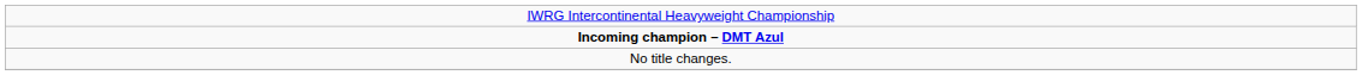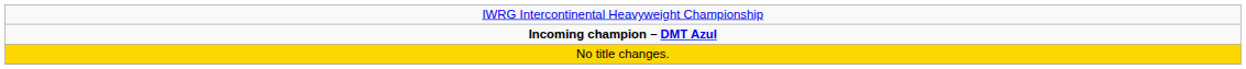No title changes. | column 1: no background -> gold background
